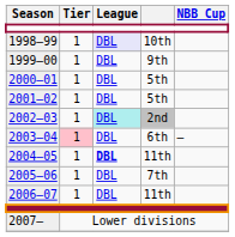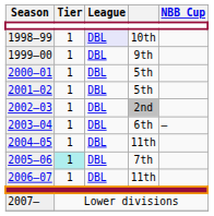2002–03 | League: paleturquoise background -> no background
2003–04 | Tier: pink background -> no background
2004–05 | League: bold -> normal
2005–06 | Tier: no background -> paleturquoise background
